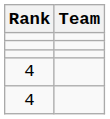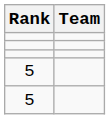row 5 | Rank: 4 -> 5
row 6 | Rank: 4 -> 5
